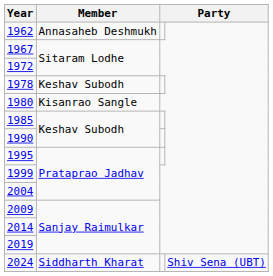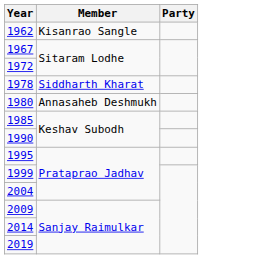1962 | Member: Annasaheb Deshmukh -> Kisanrao Sangle
1978 | Member: Keshav Subodh -> Siddharth Kharat
1980 | Member: Kisanrao Sangle -> Annasaheb Deshmukh
- row: 2024 | Siddharth Kharat | Shiv Sena (UBT)
